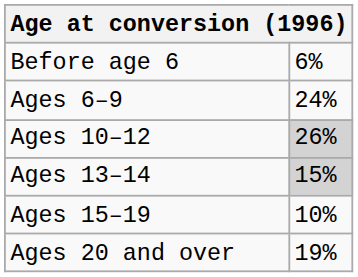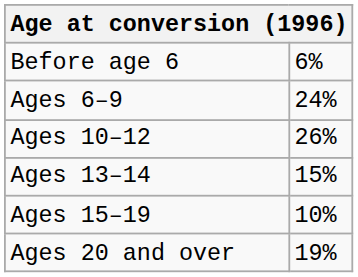Ages 10–12 | column 2: lightgrey background -> no background
Ages 13–14 | column 2: lightgrey background -> no background
